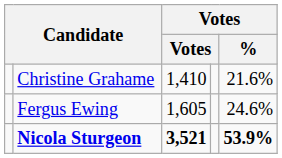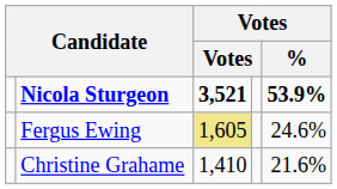rows swapped: Nicola Sturgeon <-> Christine Grahame
Fergus Ewing | column 3: no background -> khaki background
